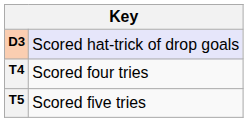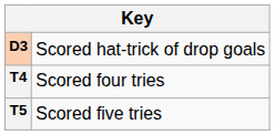D3 | column 2: lavender background -> no background
